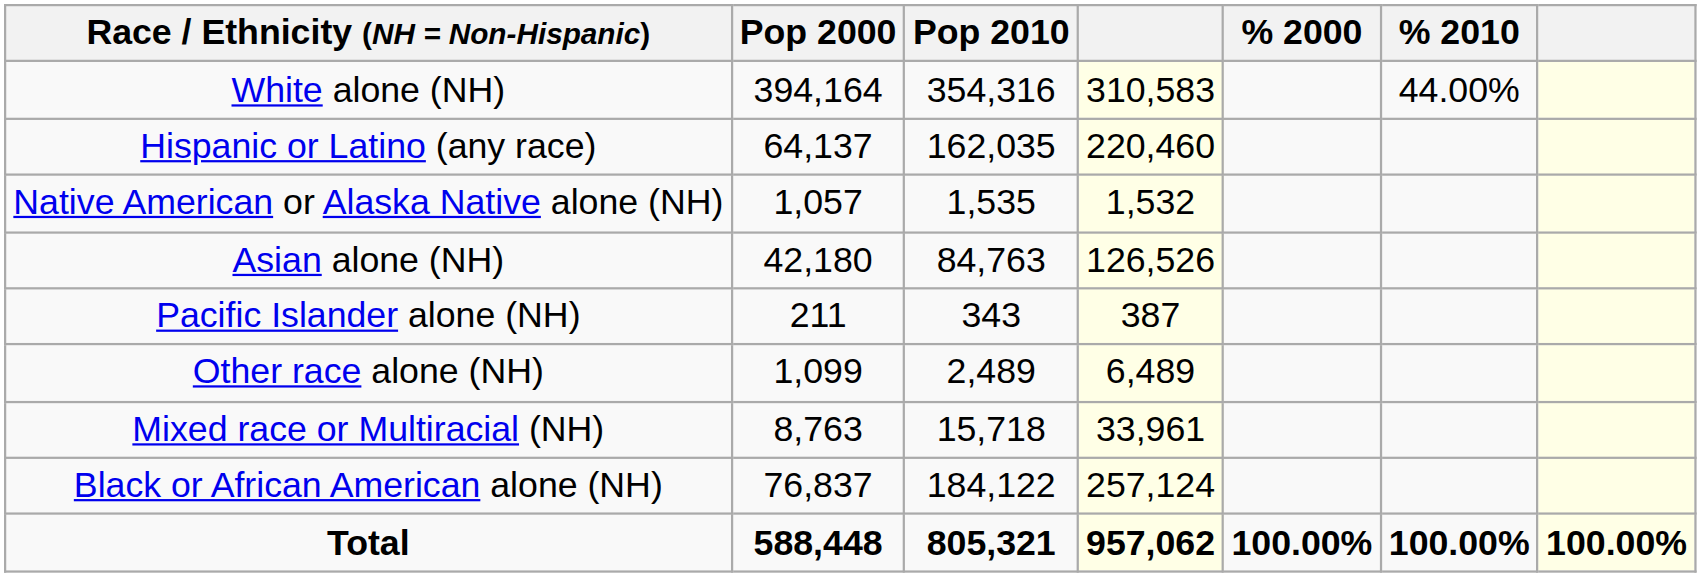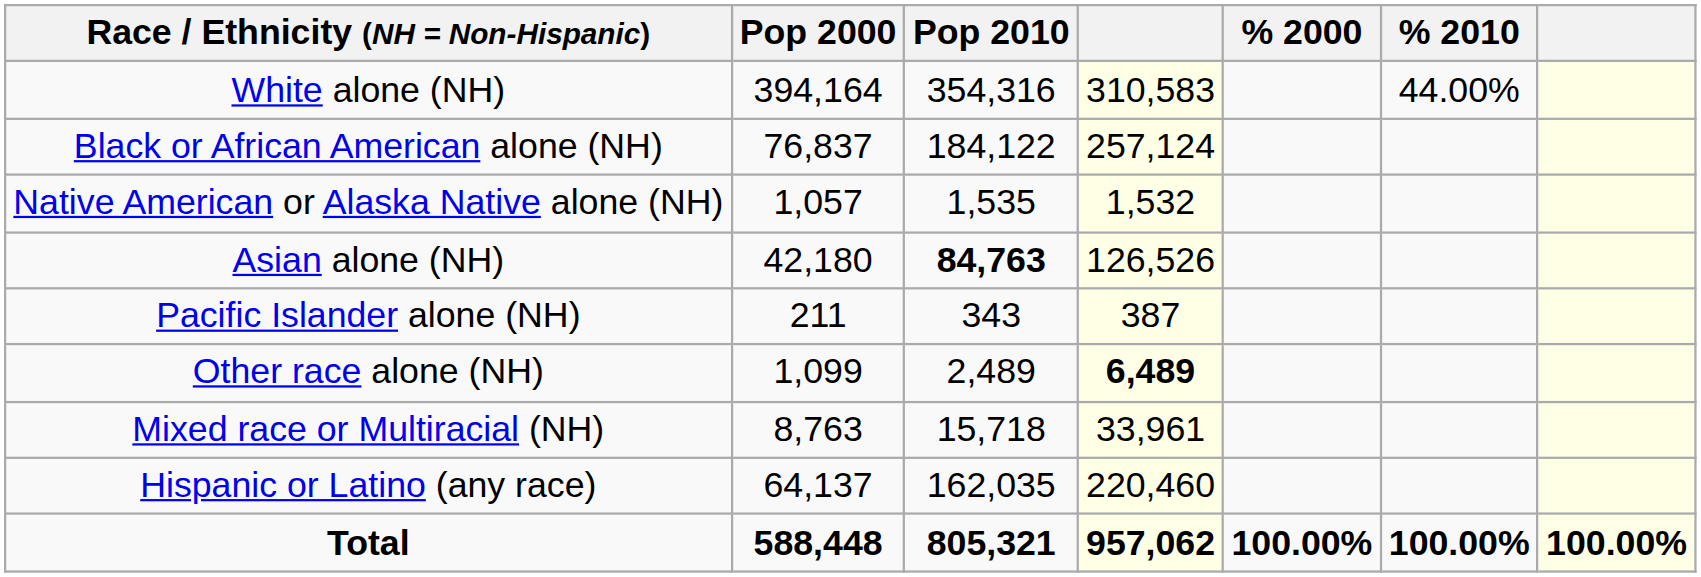rows swapped: Black or African American alone (NH) <-> Hispanic or Latino (any race)
Asian alone (NH) | Pop 2010: normal -> bold
Other race alone (NH) | column 4: normal -> bold
